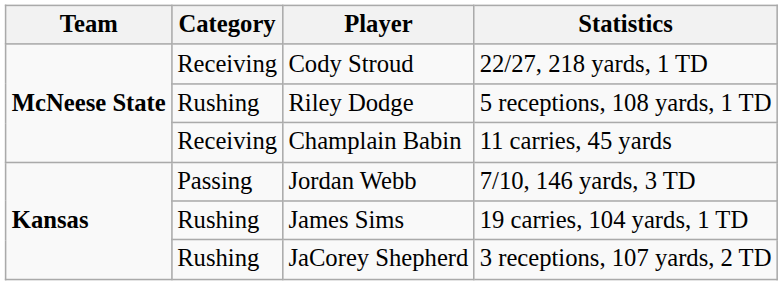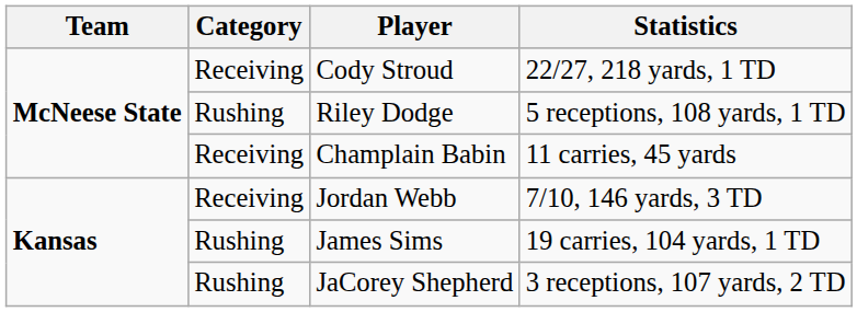Jordan Webb | Category: Passing -> Receiving
